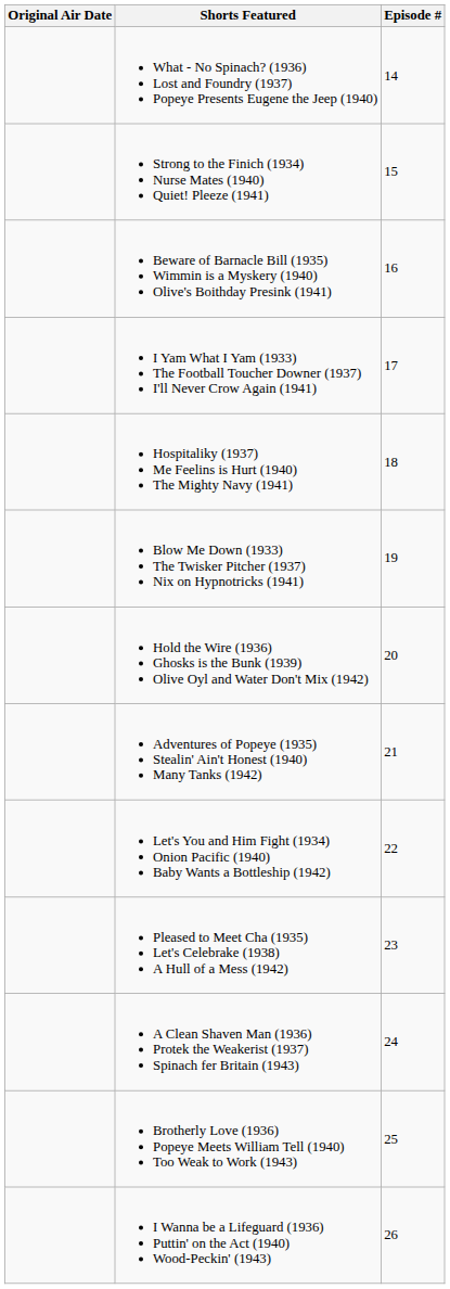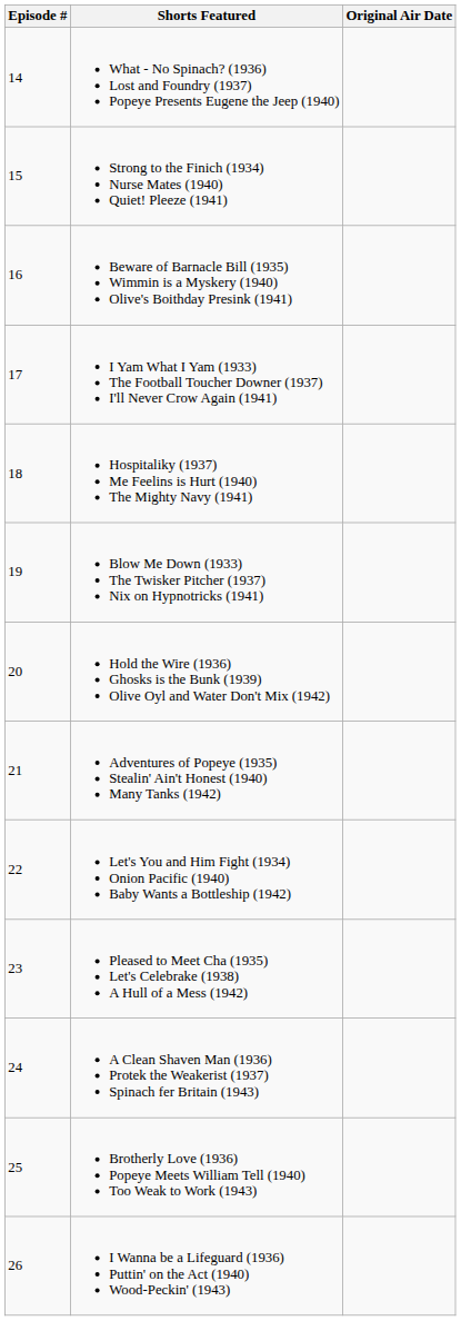columns swapped: Episode # <-> Original Air Date
